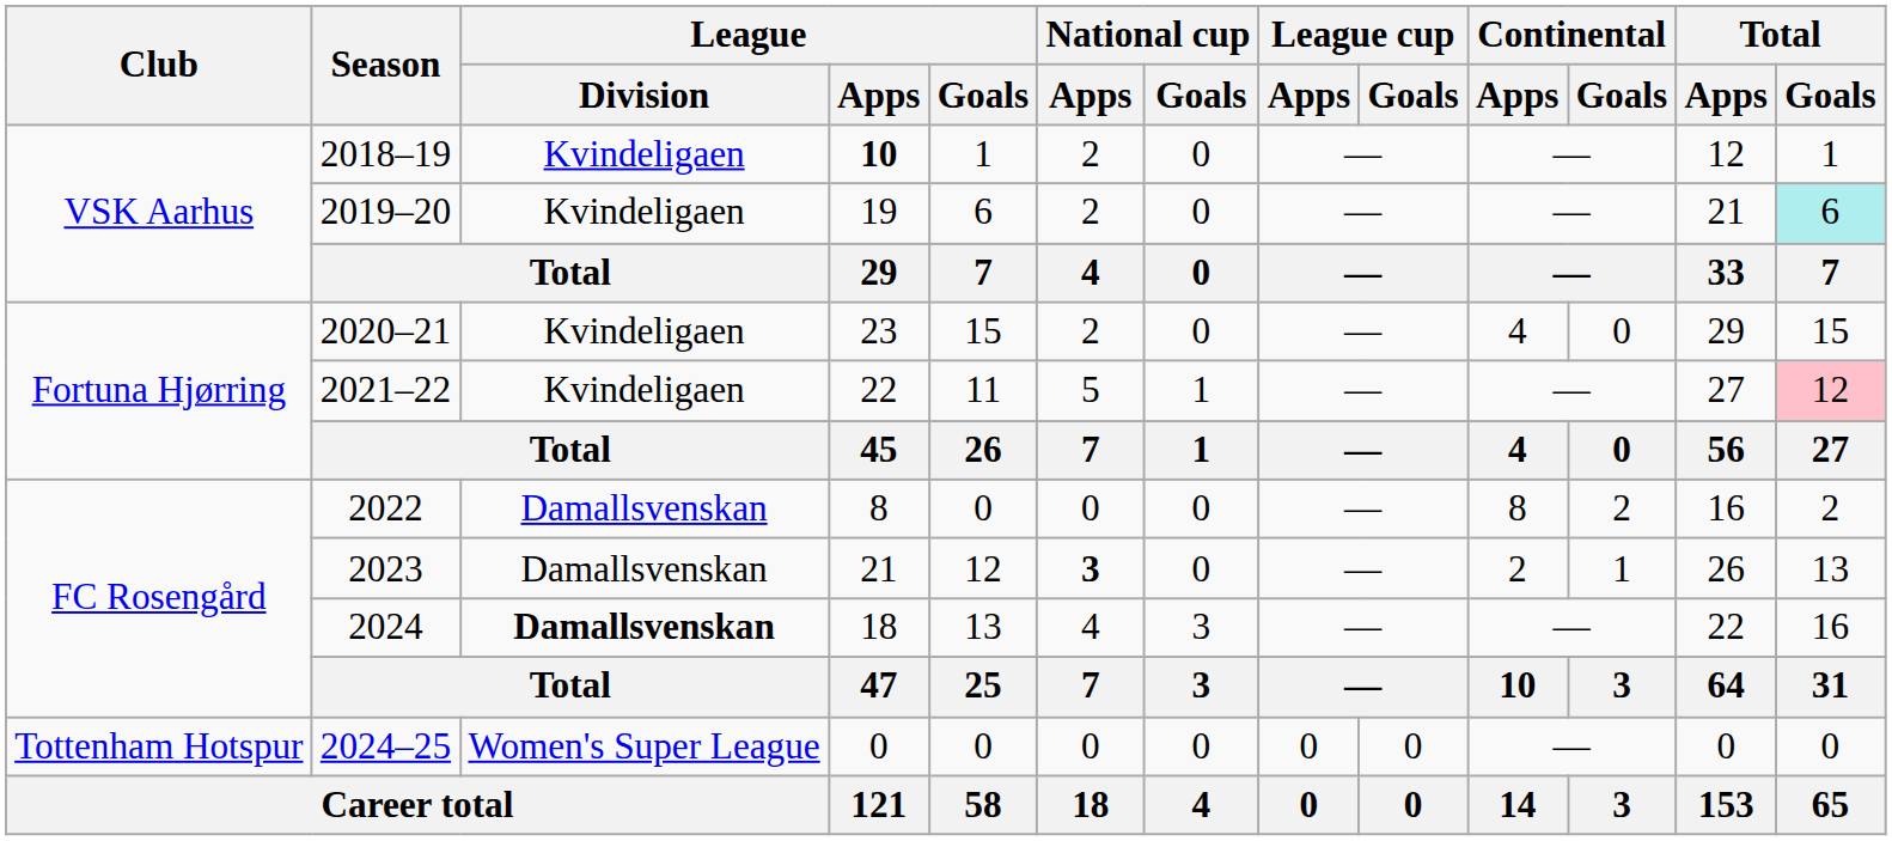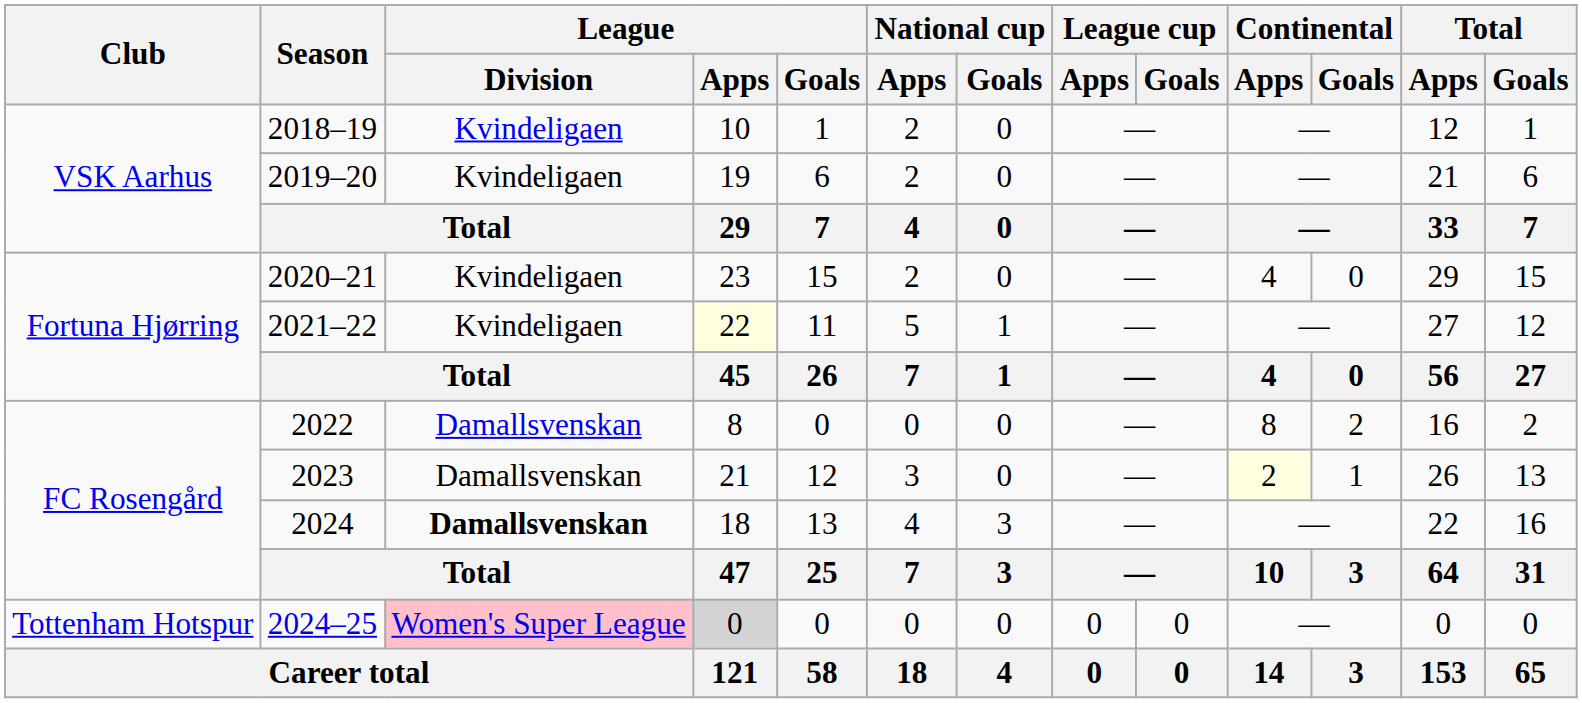2018–19 | League / Apps: bold -> normal
2019–20 | Total / Goals: paleturquoise background -> no background
2021–22 | League / Apps: no background -> lightyellow background
2021–22 | Total / Goals: pink background -> no background
2023 | National cup / Apps: bold -> normal
2023 | Continental / Apps: no background -> lightyellow background
2024–25 | League / Division: no background -> pink background
2024–25 | League / Apps: no background -> lightgrey background
